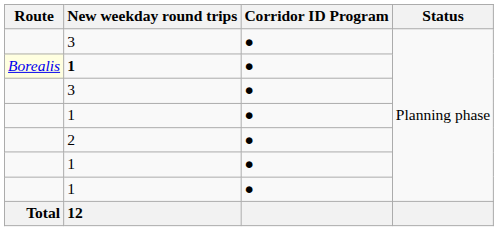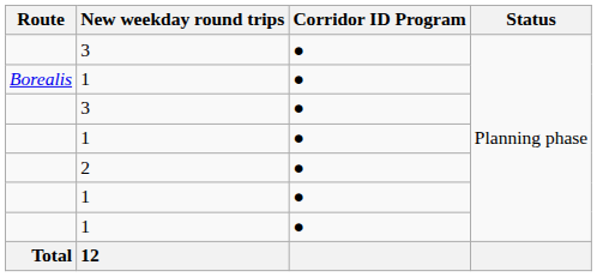Borealis / 1 | Route: lightyellow background -> no background
Borealis / 1 | New weekday round trips: bold -> normal
